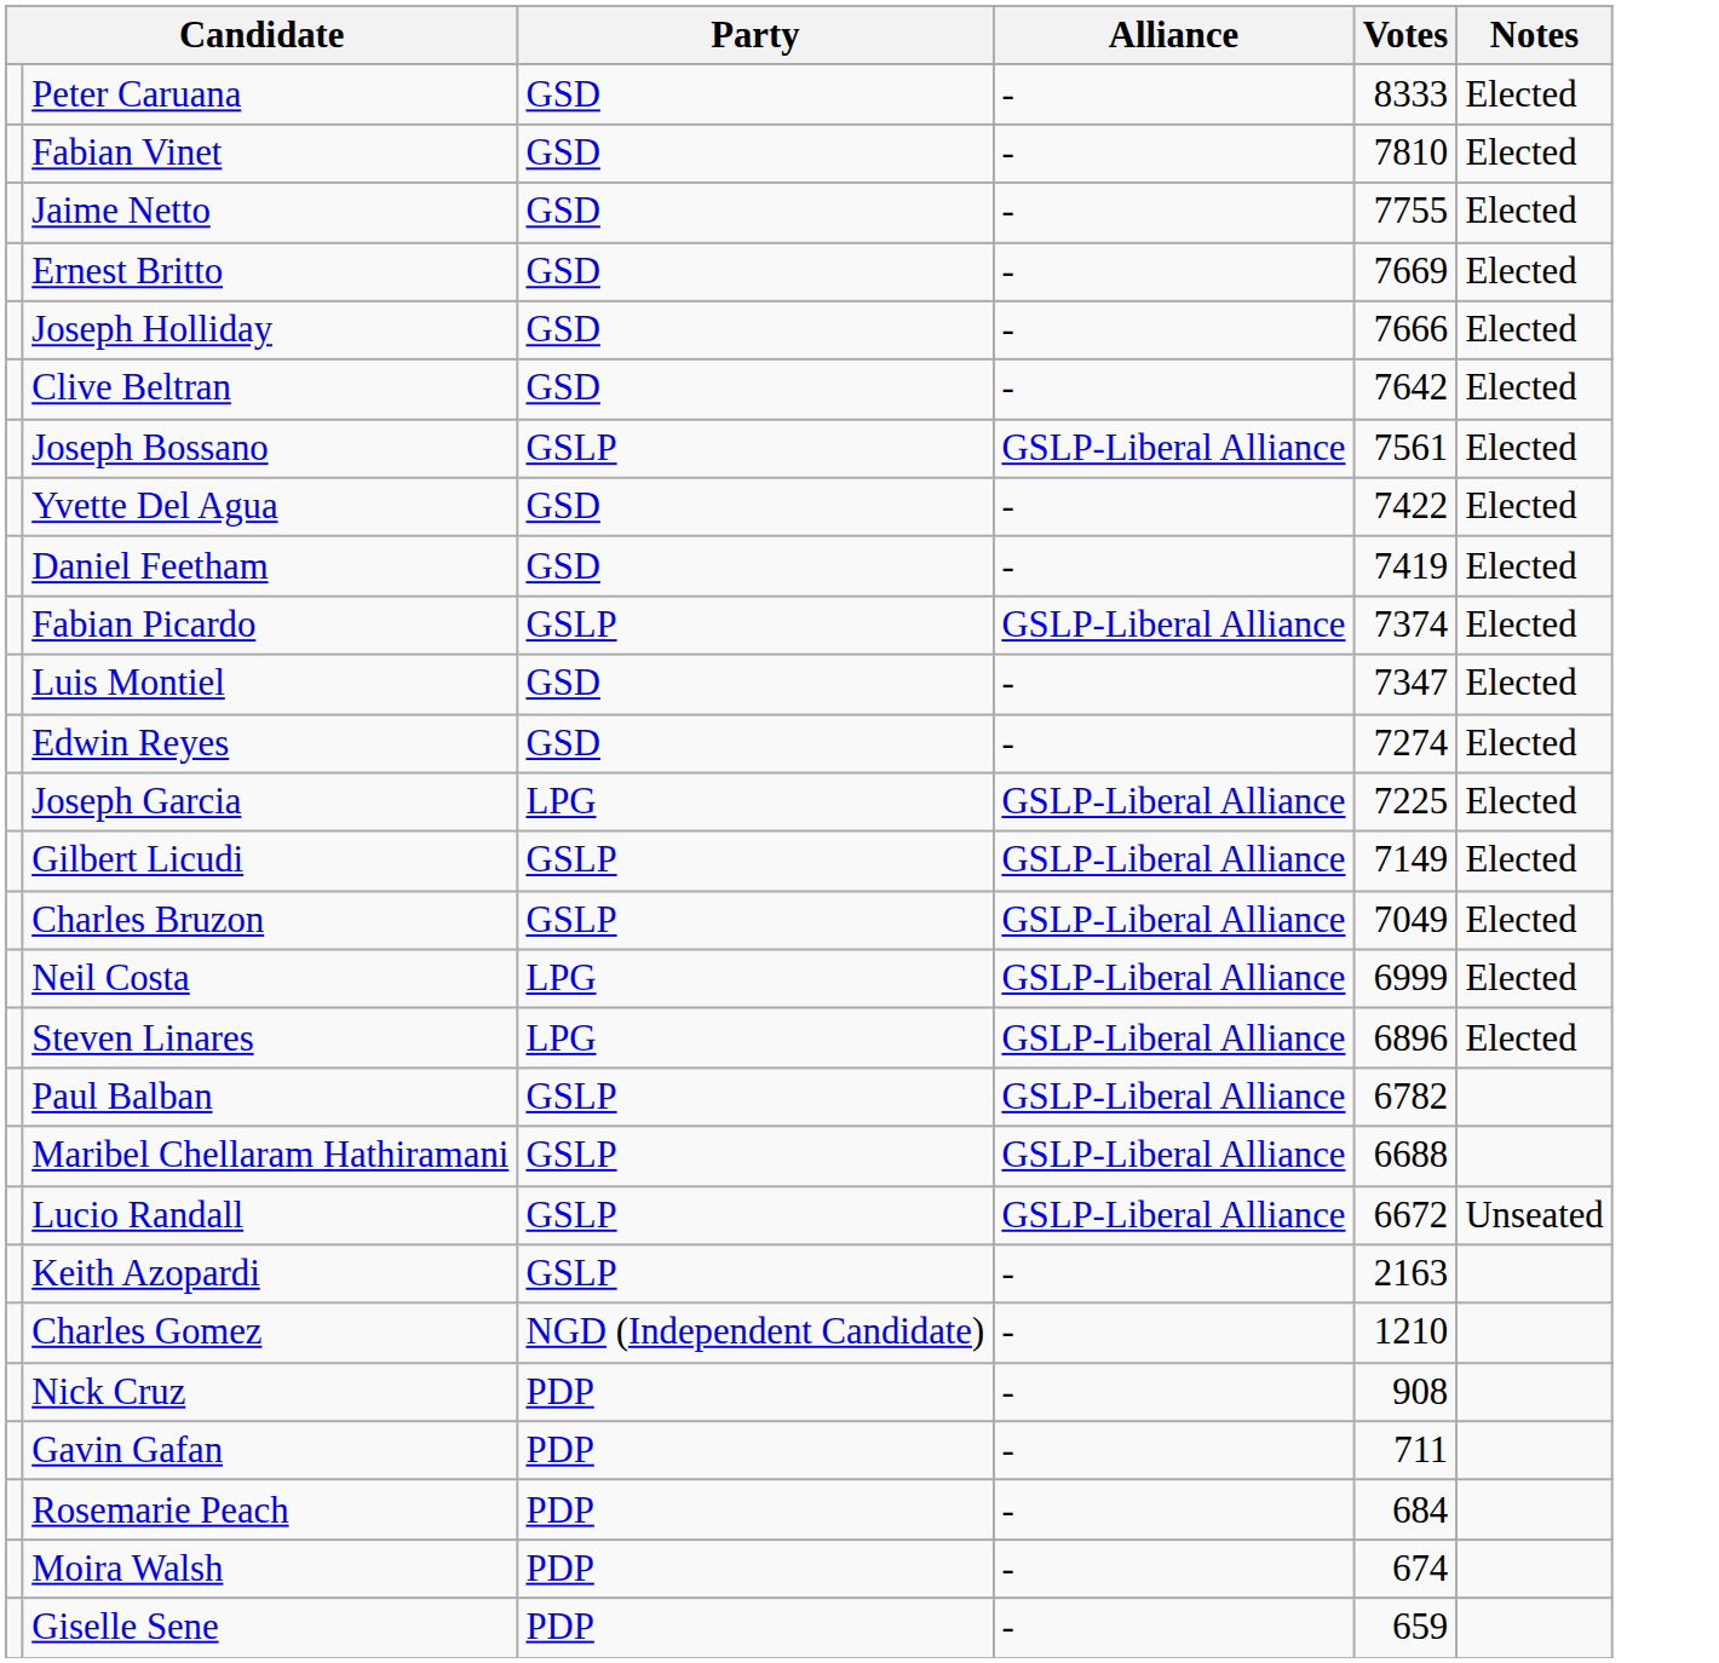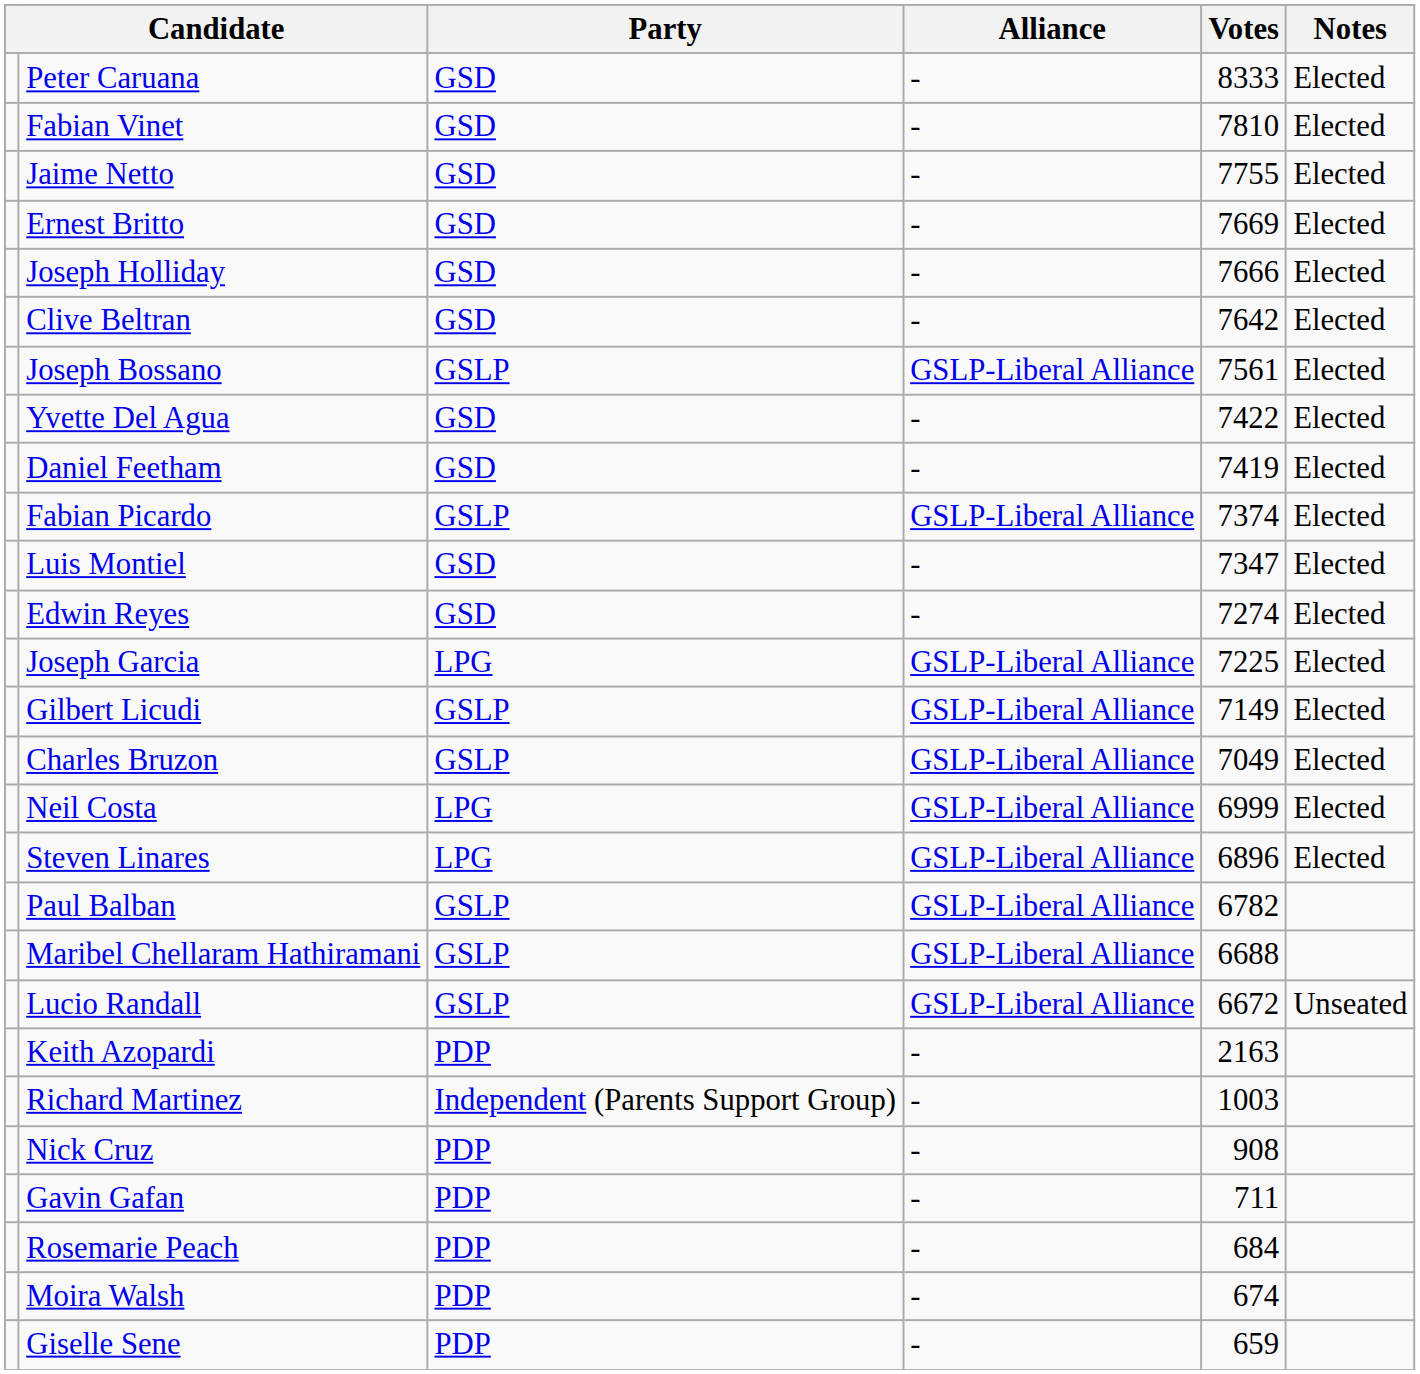Keith Azopardi | Party: GSLP -> PDP
- row: Charles Gomez | NGD (Independent Candidate) | - | 1210
+ row: Richard Martinez | Independent (Parents Support Group) | - | 1003
